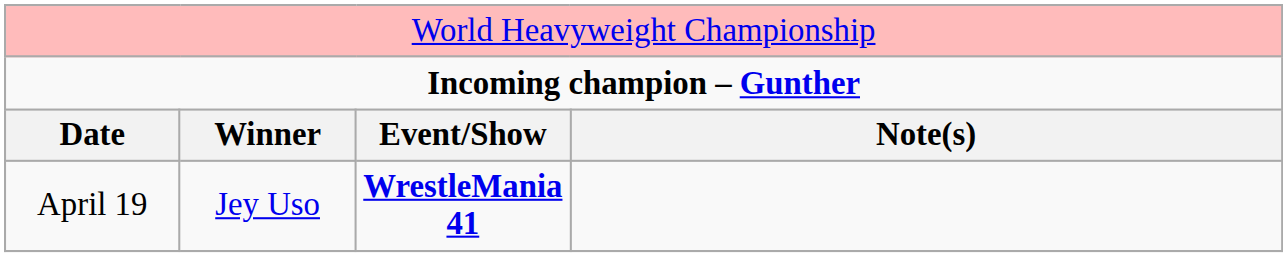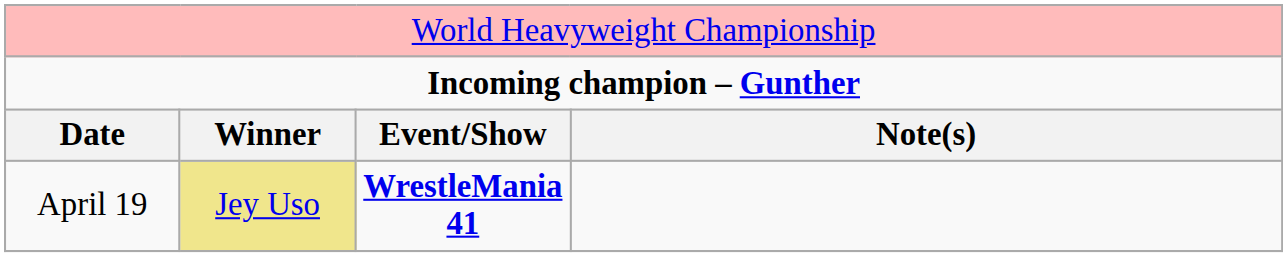April 19 | column 2: no background -> khaki background
